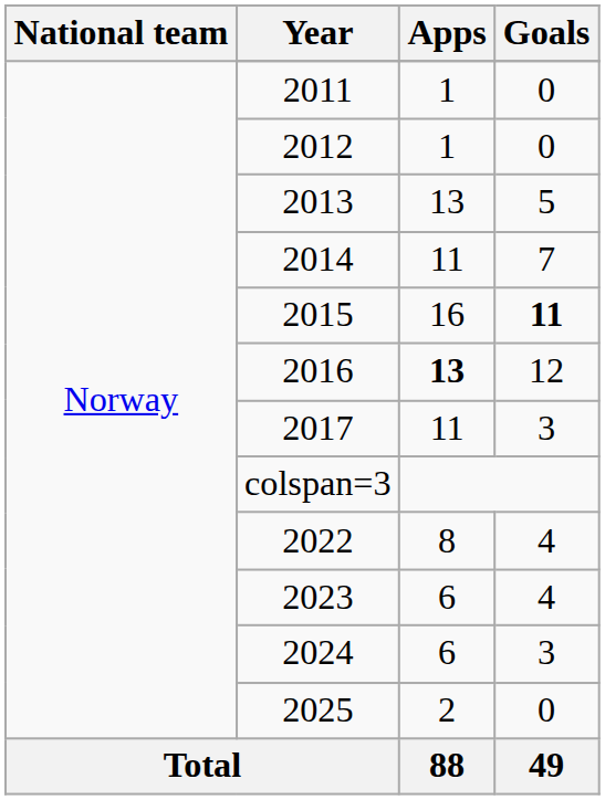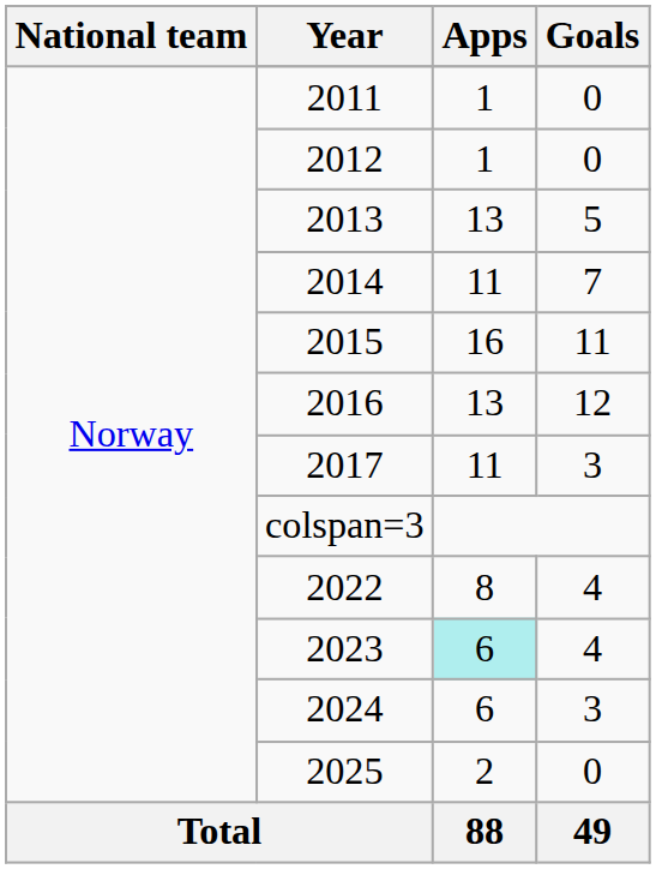2015 | Goals: bold -> normal
2016 | Apps: bold -> normal
2023 | Apps: no background -> paleturquoise background
